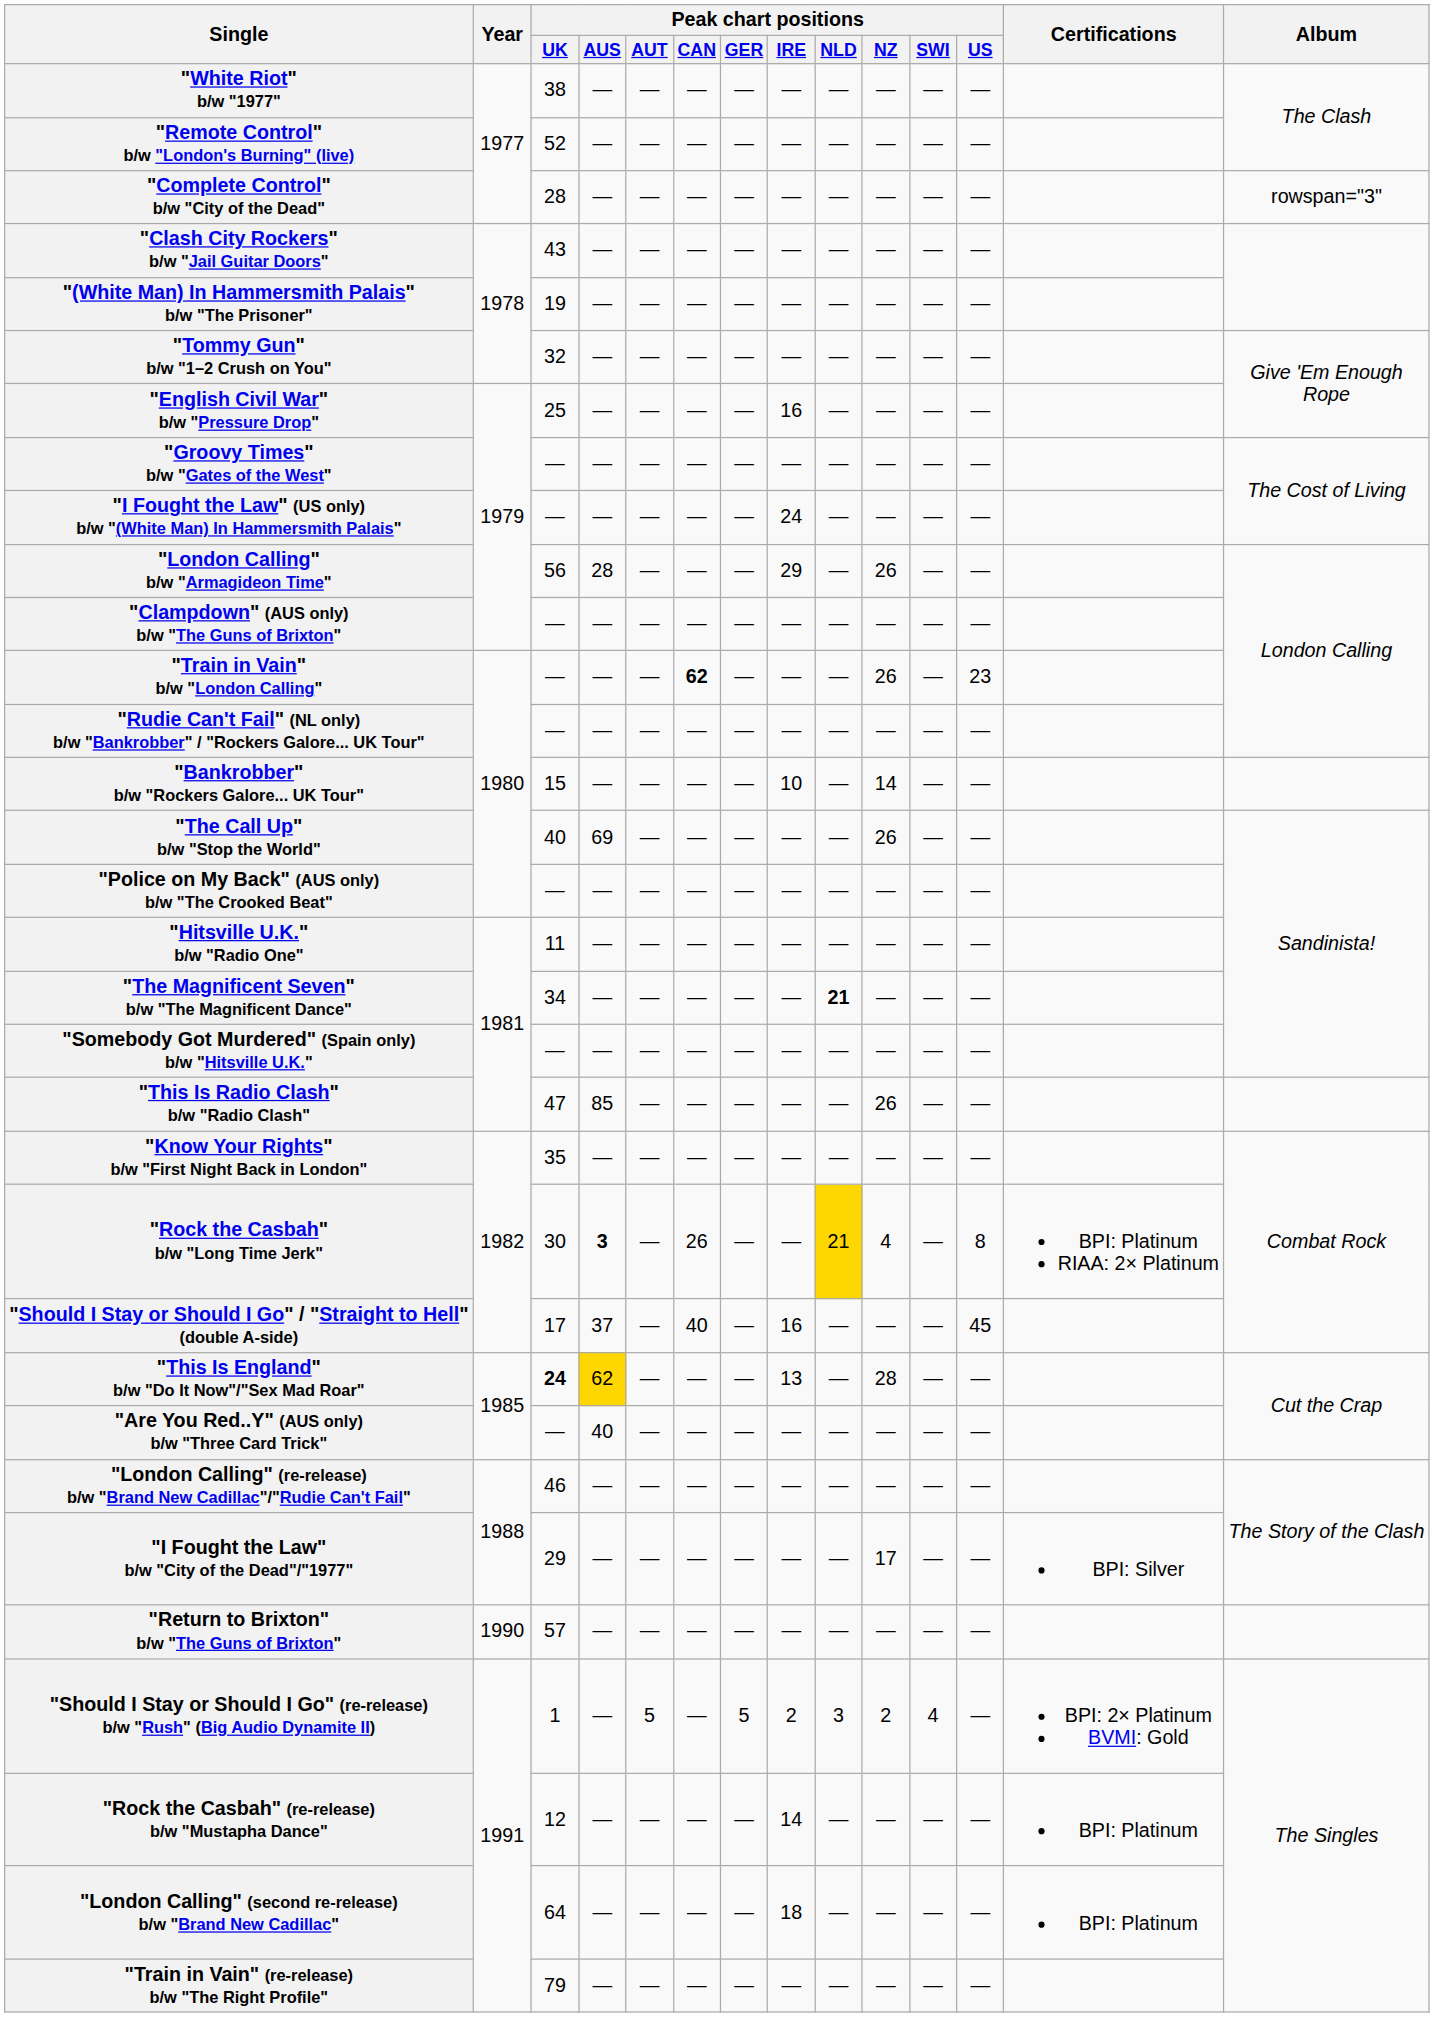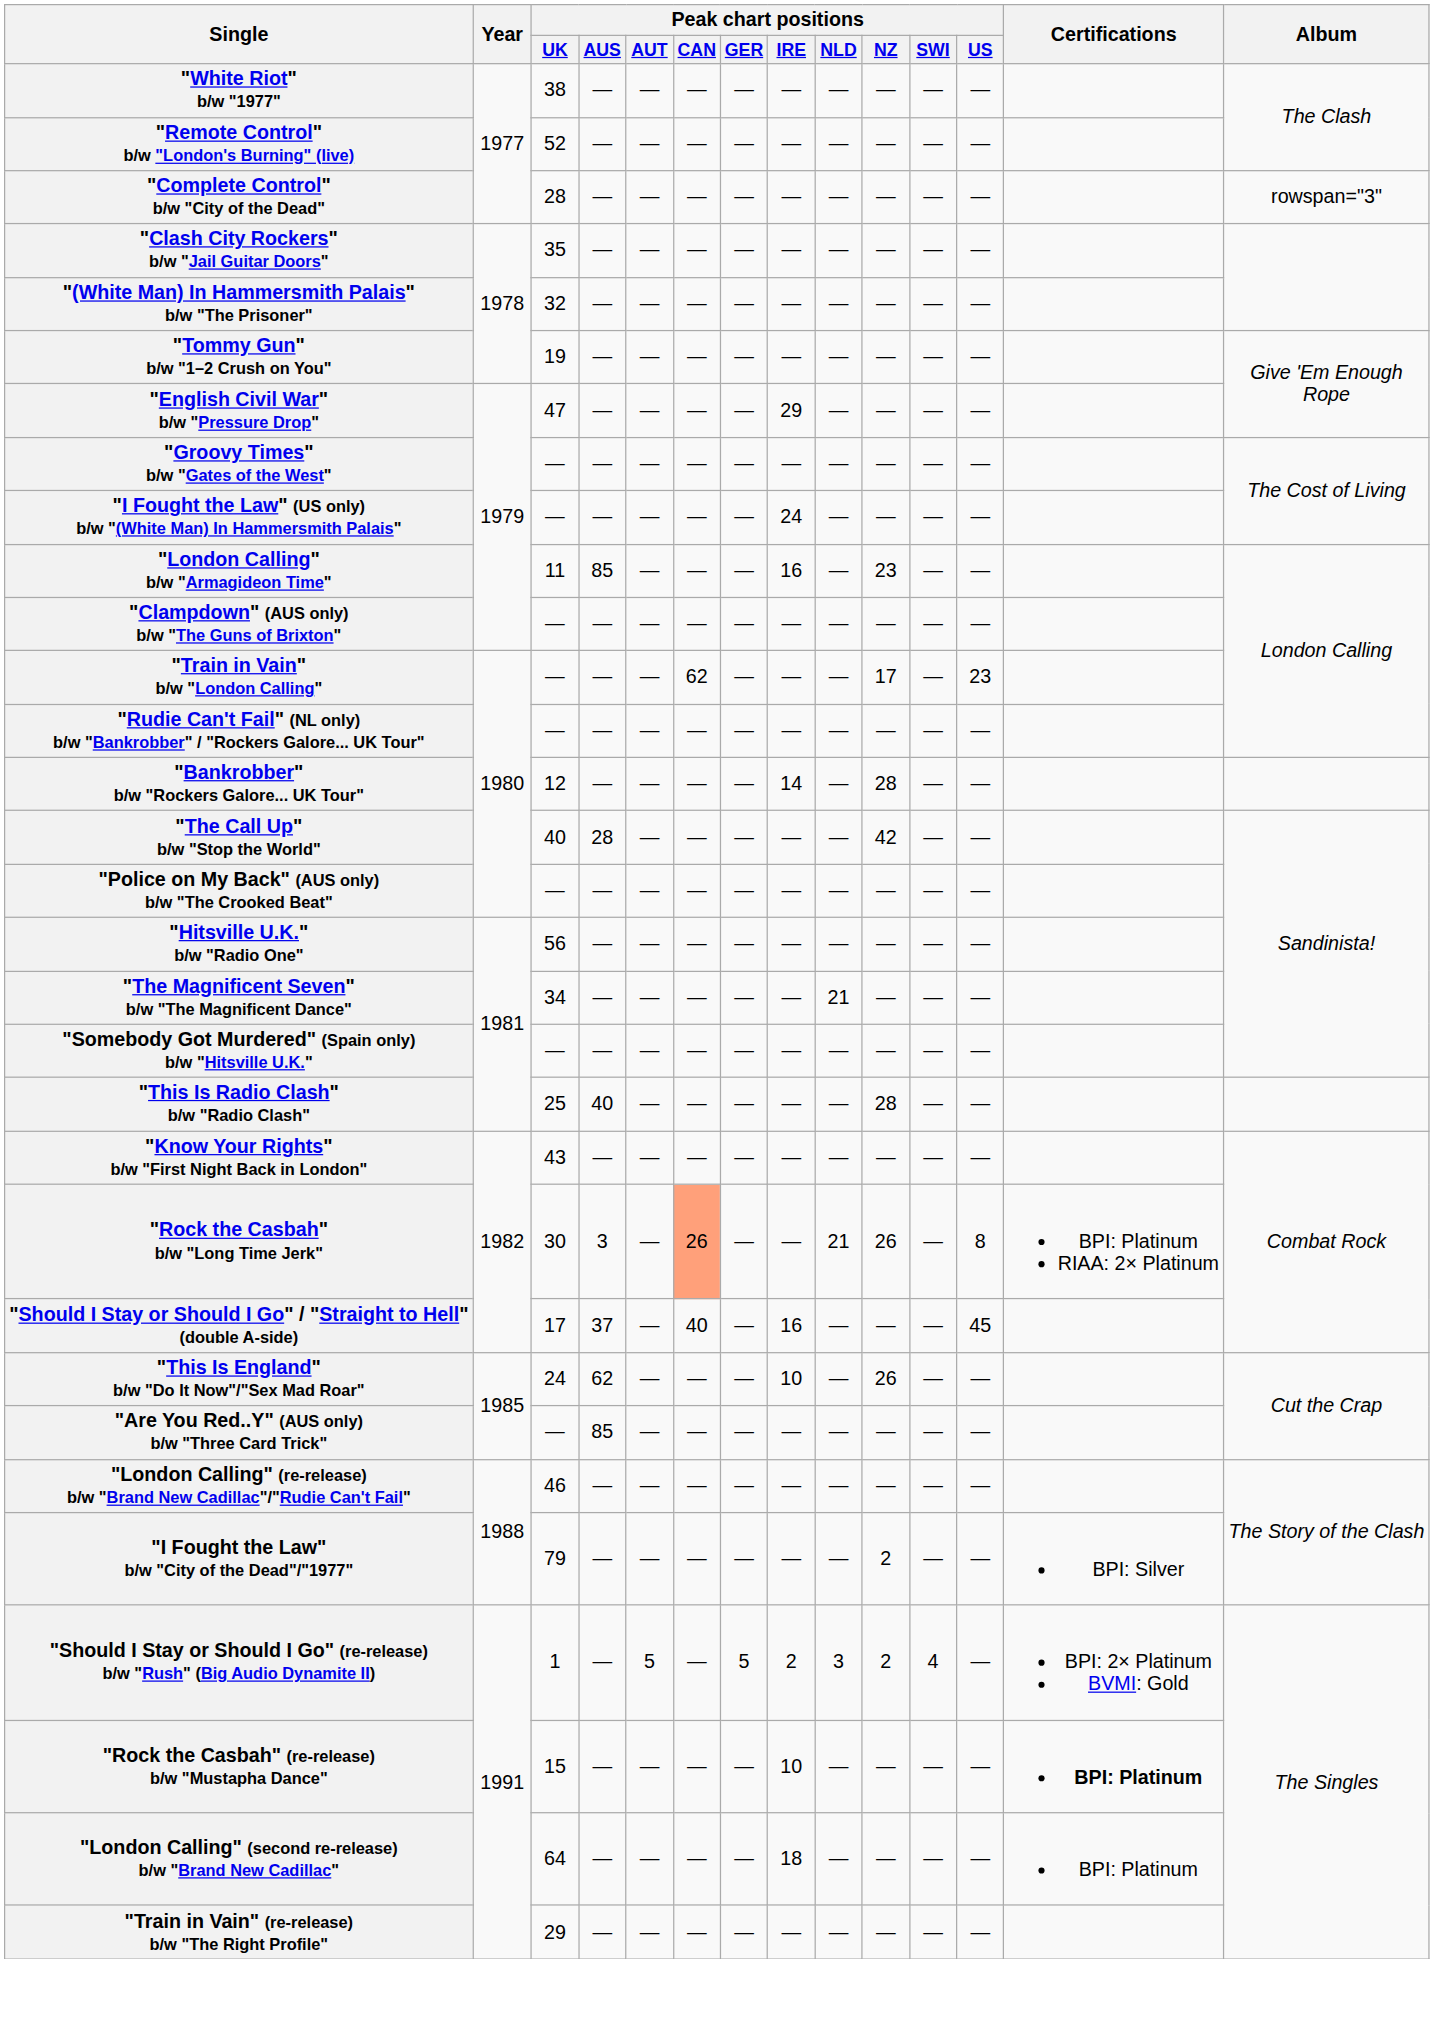"Clash City Rockers" b/w "Jail Guitar Doors" | Peak chart positions / UK: 43 -> 35
"(White Man) In Hammersmith Palais" b/w "The Prisoner" | Peak chart positions / UK: 19 -> 32
"Tommy Gun" b/w "1–2 Crush on You" | Peak chart positions / UK: 32 -> 19
"English Civil War" b/w "Pressure Drop" | Peak chart positions / UK: 25 -> 47
"English Civil War" b/w "Pressure Drop" | Peak chart positions / IRE: 16 -> 29
"London Calling" b/w "Armagideon Time" | Peak chart positions / UK: 56 -> 11
"London Calling" b/w "Armagideon Time" | Peak chart positions / AUS: 28 -> 85
"London Calling" b/w "Armagideon Time" | Peak chart positions / IRE: 29 -> 16
"London Calling" b/w "Armagideon Time" | Peak chart positions / NZ: 26 -> 23
"Train in Vain" b/w "London Calling" | Peak chart positions / CAN: bold -> normal
"Train in Vain" b/w "London Calling" | Peak chart positions / NZ: 26 -> 17
"Bankrobber" b/w "Rockers Galore... UK Tour" | Peak chart positions / UK: 15 -> 12
"Bankrobber" b/w "Rockers Galore... UK Tour" | Peak chart positions / IRE: 10 -> 14
"Bankrobber" b/w "Rockers Galore... UK Tour" | Peak chart positions / NZ: 14 -> 28
"The Call Up" b/w "Stop the World" | Peak chart positions / AUS: 69 -> 28
"The Call Up" b/w "Stop the World" | Peak chart positions / NZ: 26 -> 42
"Hitsville U.K." b/w "Radio One" | Peak chart positions / UK: 11 -> 56
"The Magnificent Seven" b/w "The Magnificent Dance" | Peak chart positions / NLD: bold -> normal
"This Is Radio Clash" b/w "Radio Clash" | Peak chart positions / UK: 47 -> 25
"This Is Radio Clash" b/w "Radio Clash" | Peak chart positions / AUS: 85 -> 40
"This Is Radio Clash" b/w "Radio Clash" | Peak chart positions / NZ: 26 -> 28
"Know Your Rights" b/w "First Night Back in London" | Peak chart positions / UK: 35 -> 43
"Rock the Casbah" b/w "Long Time Jerk" | Peak chart positions / AUS: bold -> normal
"Rock the Casbah" b/w "Long Time Jerk" | Peak chart positions / CAN: no background -> lightsalmon background
"Rock the Casbah" b/w "Long Time Jerk" | Peak chart positions / NLD: gold background -> no background
"Rock the Casbah" b/w "Long Time Jerk" | Peak chart positions / NZ: 4 -> 26
"This Is England" b/w "Do It Now"/"Sex Mad Roar" | Peak chart positions / UK: bold -> normal
"This Is England" b/w "Do It Now"/"Sex Mad Roar" | Peak chart positions / AUS: gold background -> no background
"This Is England" b/w "Do It Now"/"Sex Mad Roar" | Peak chart positions / IRE: 13 -> 10
"This Is England" b/w "Do It Now"/"Sex Mad Roar" | Peak chart positions / NZ: 28 -> 26
"Are You Red..Y" (AUS only) b/w "Three Card Trick" | Peak chart positions / AUS: 40 -> 85
"I Fought the Law" b/w "City of the Dead"/"1977" | Peak chart positions / UK: 29 -> 79
"I Fought the Law" b/w "City of the Dead"/"1977" | Peak chart positions / NZ: 17 -> 2
- row: "Return to Brixton" b/w "The Guns of Brixton" | 1990 | 57 | — | — | — | — | — | — | — | — | —
"Rock the Casbah" (re-release) b/w "Mustapha Dance" | Peak chart positions / UK: 12 -> 15
"Rock the Casbah" (re-release) b/w "Mustapha Dance" | Peak chart positions / IRE: 14 -> 10
"Rock the Casbah" (re-release) b/w "Mustapha Dance" | Certifications: normal -> bold
"Train in Vain" (re-release) b/w "The Right Profile" | Peak chart positions / UK: 79 -> 29
